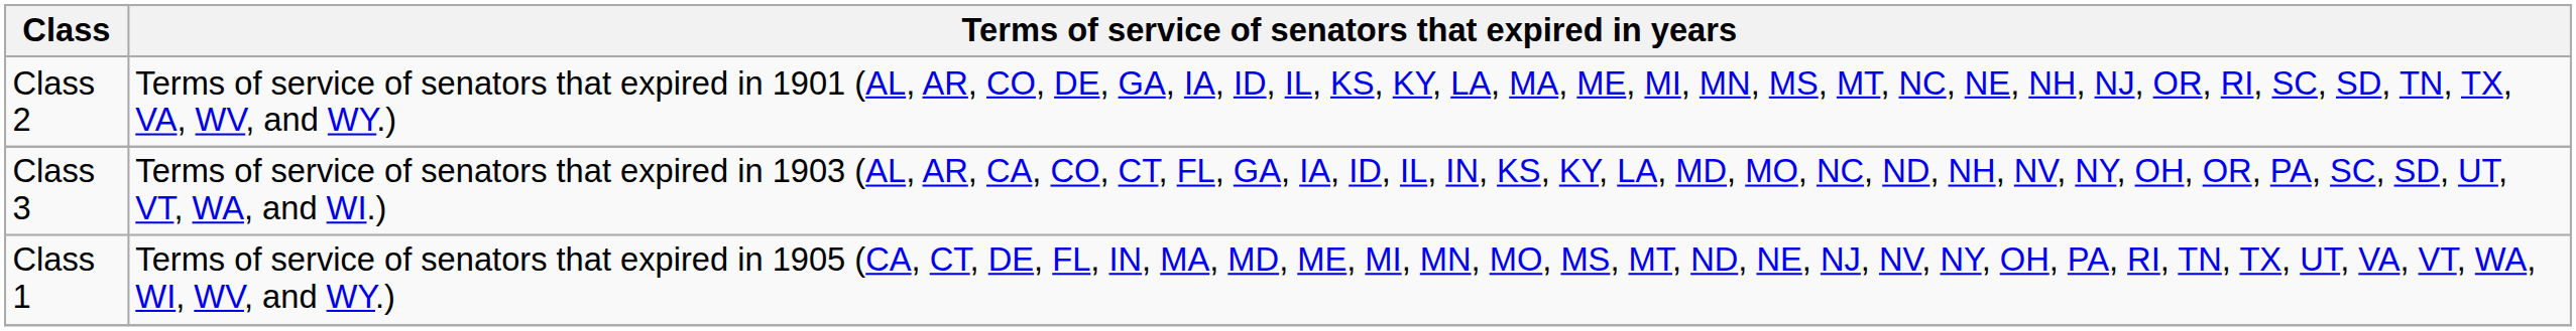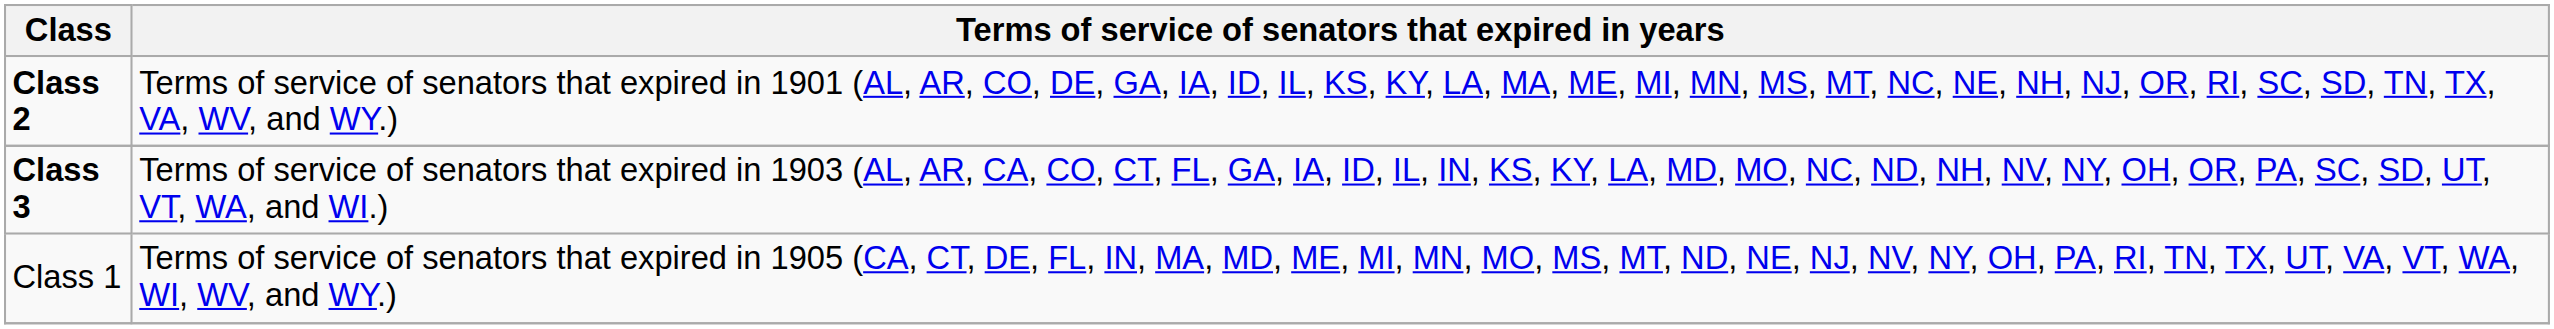Class 2 | Class: normal -> bold
Class 3 | Class: normal -> bold
